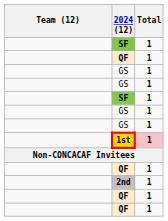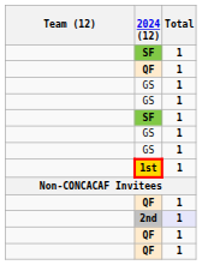1st | Total: pink background -> no background
2nd | Total: no background -> lavender background
